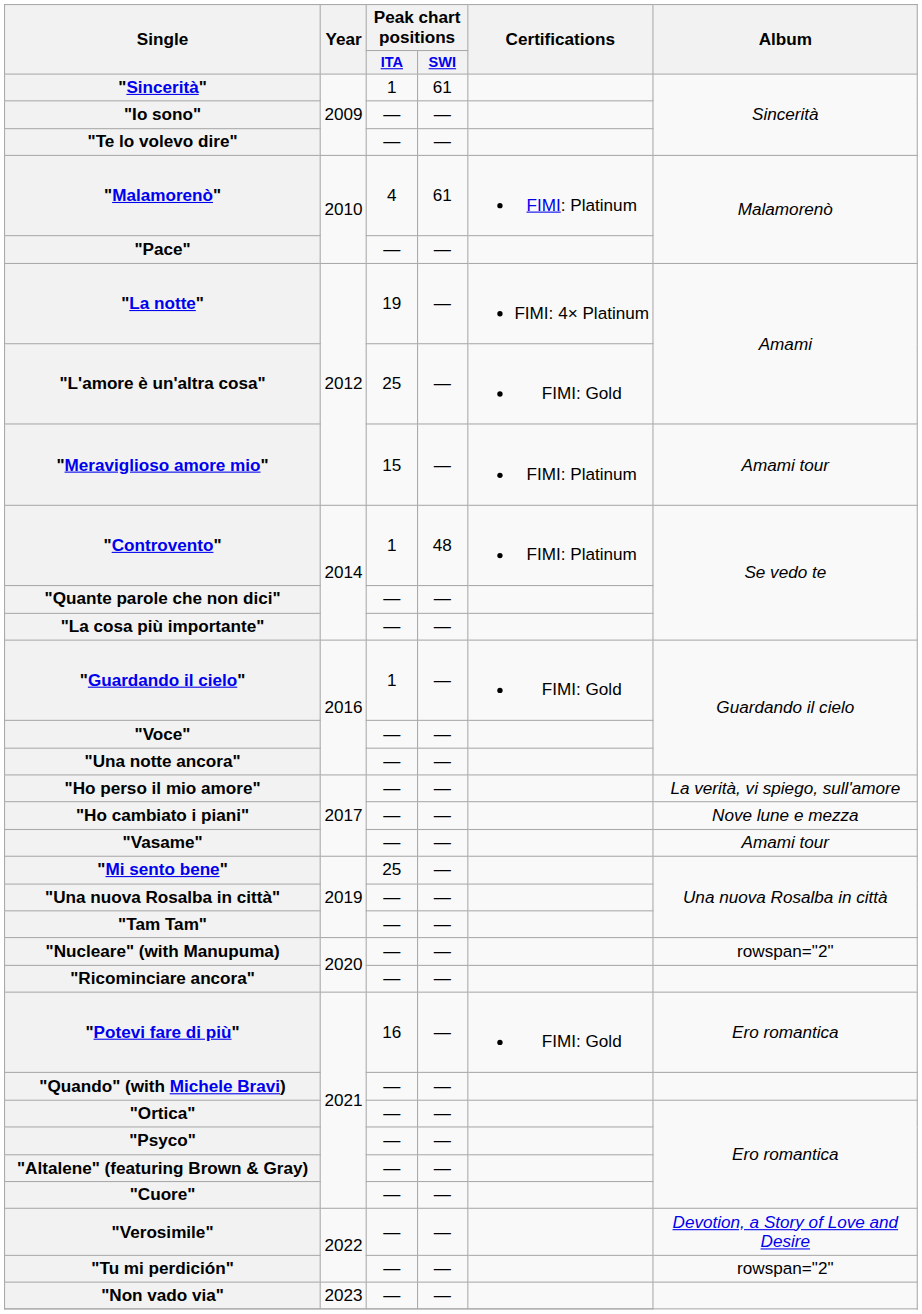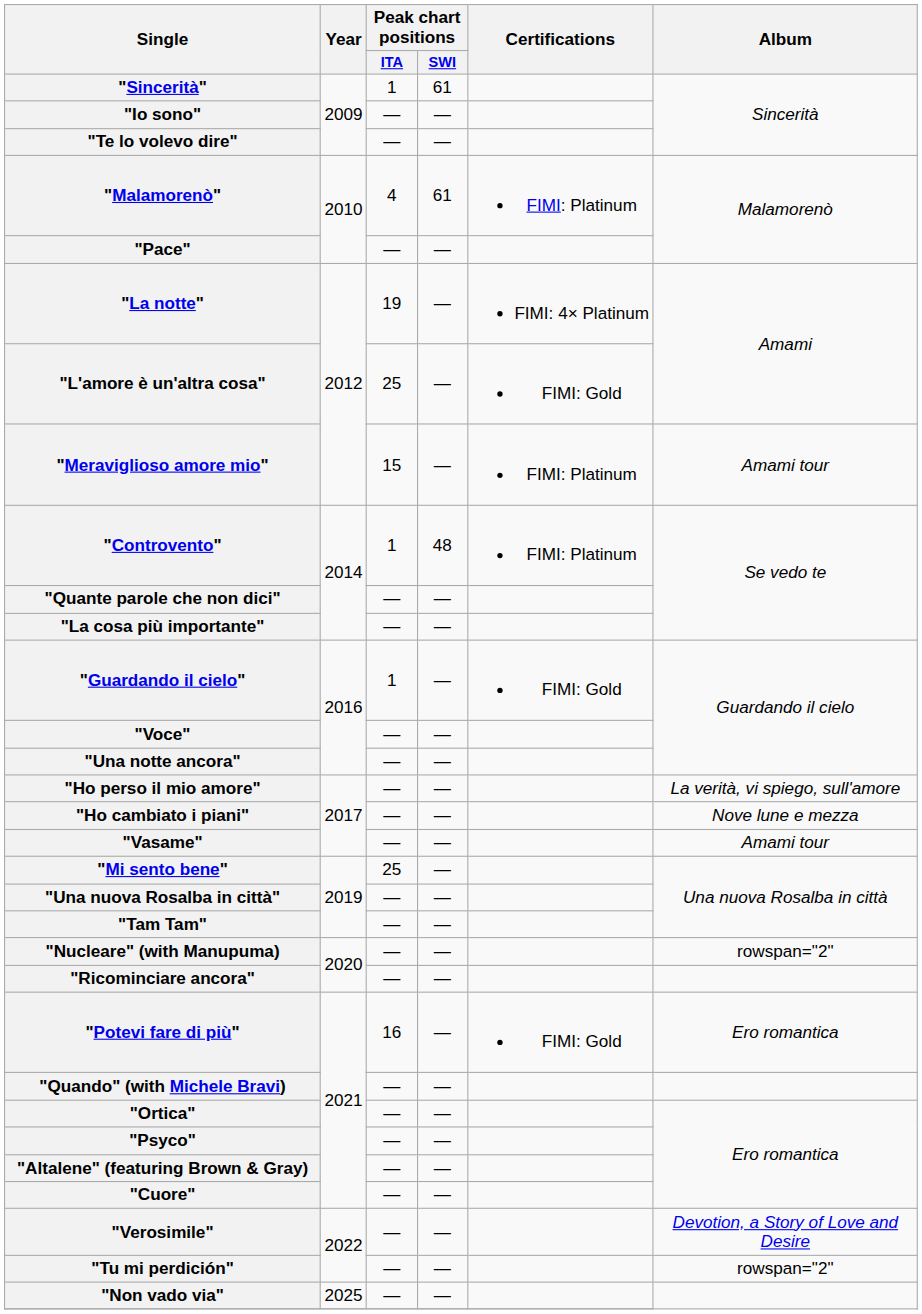"Non vado via" | Year: 2023 -> 2025
